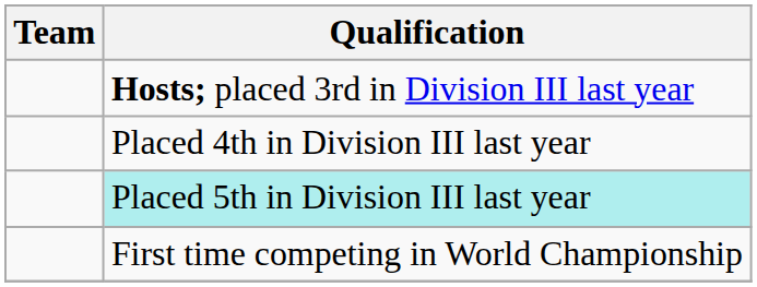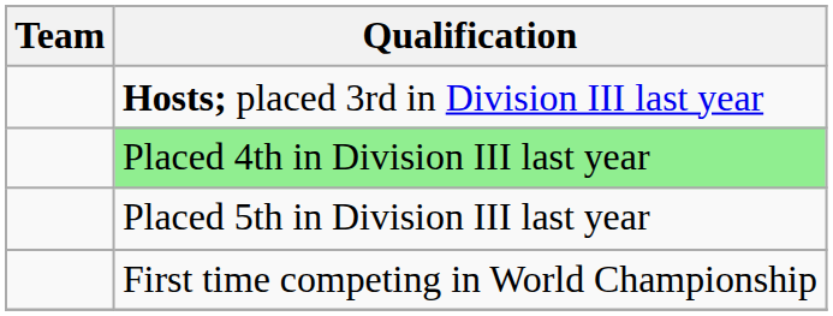Placed 4th in Division III last year | Qualification: no background -> lightgreen background
Placed 5th in Division III last year | Qualification: paleturquoise background -> no background
